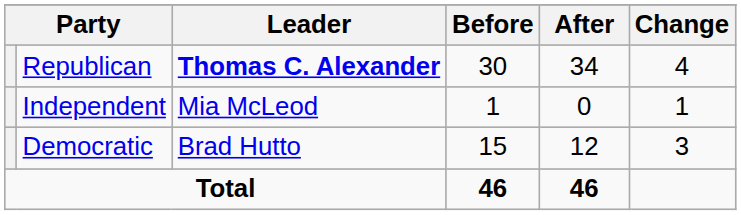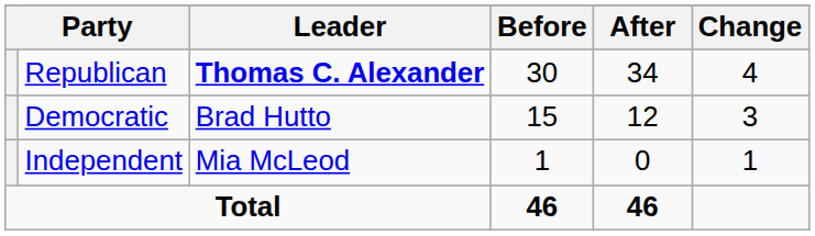rows swapped: Democratic <-> Independent
